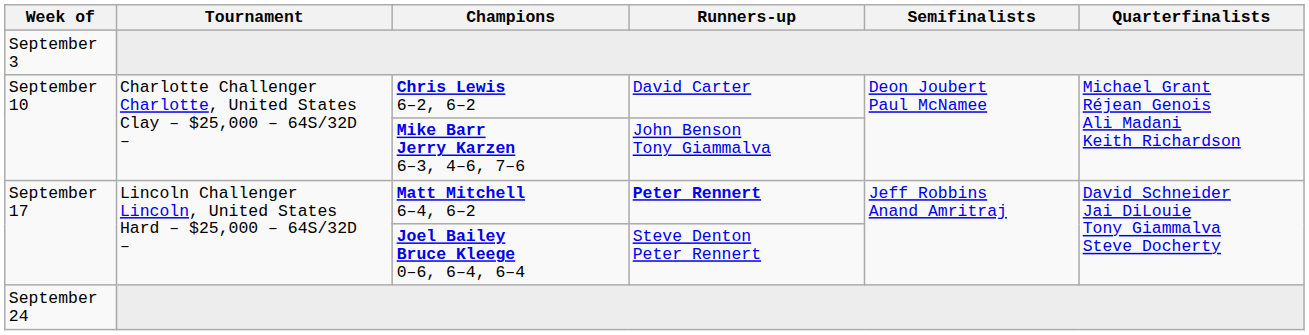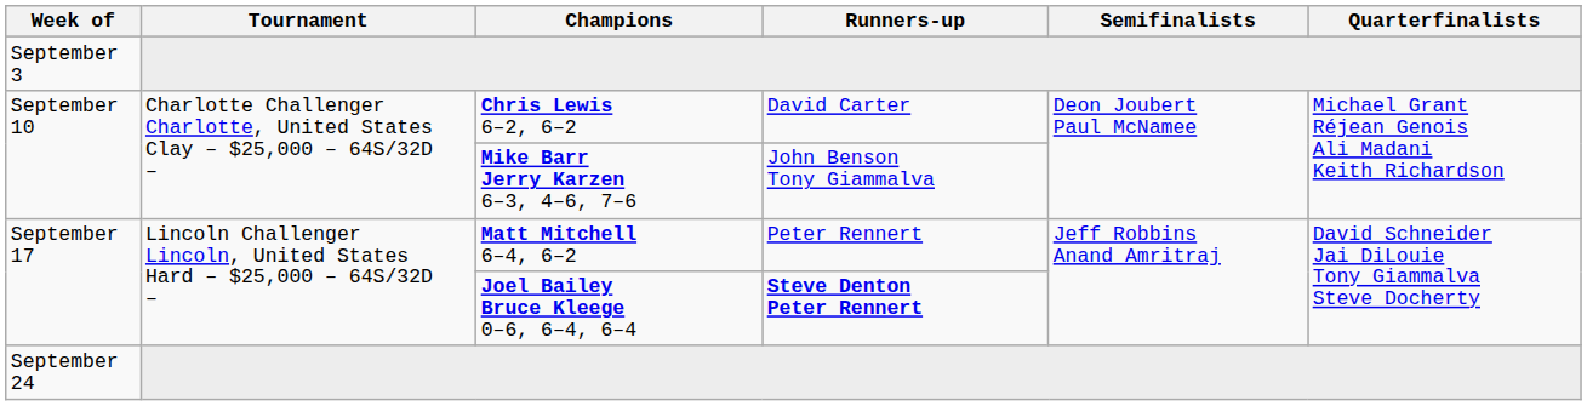Matt Mitchell 6–4, 6–2 | Runners-up: bold -> normal
Joel Bailey Bruce Kleege 0–6, 6–4, 6–4 | Runners-up: normal -> bold
